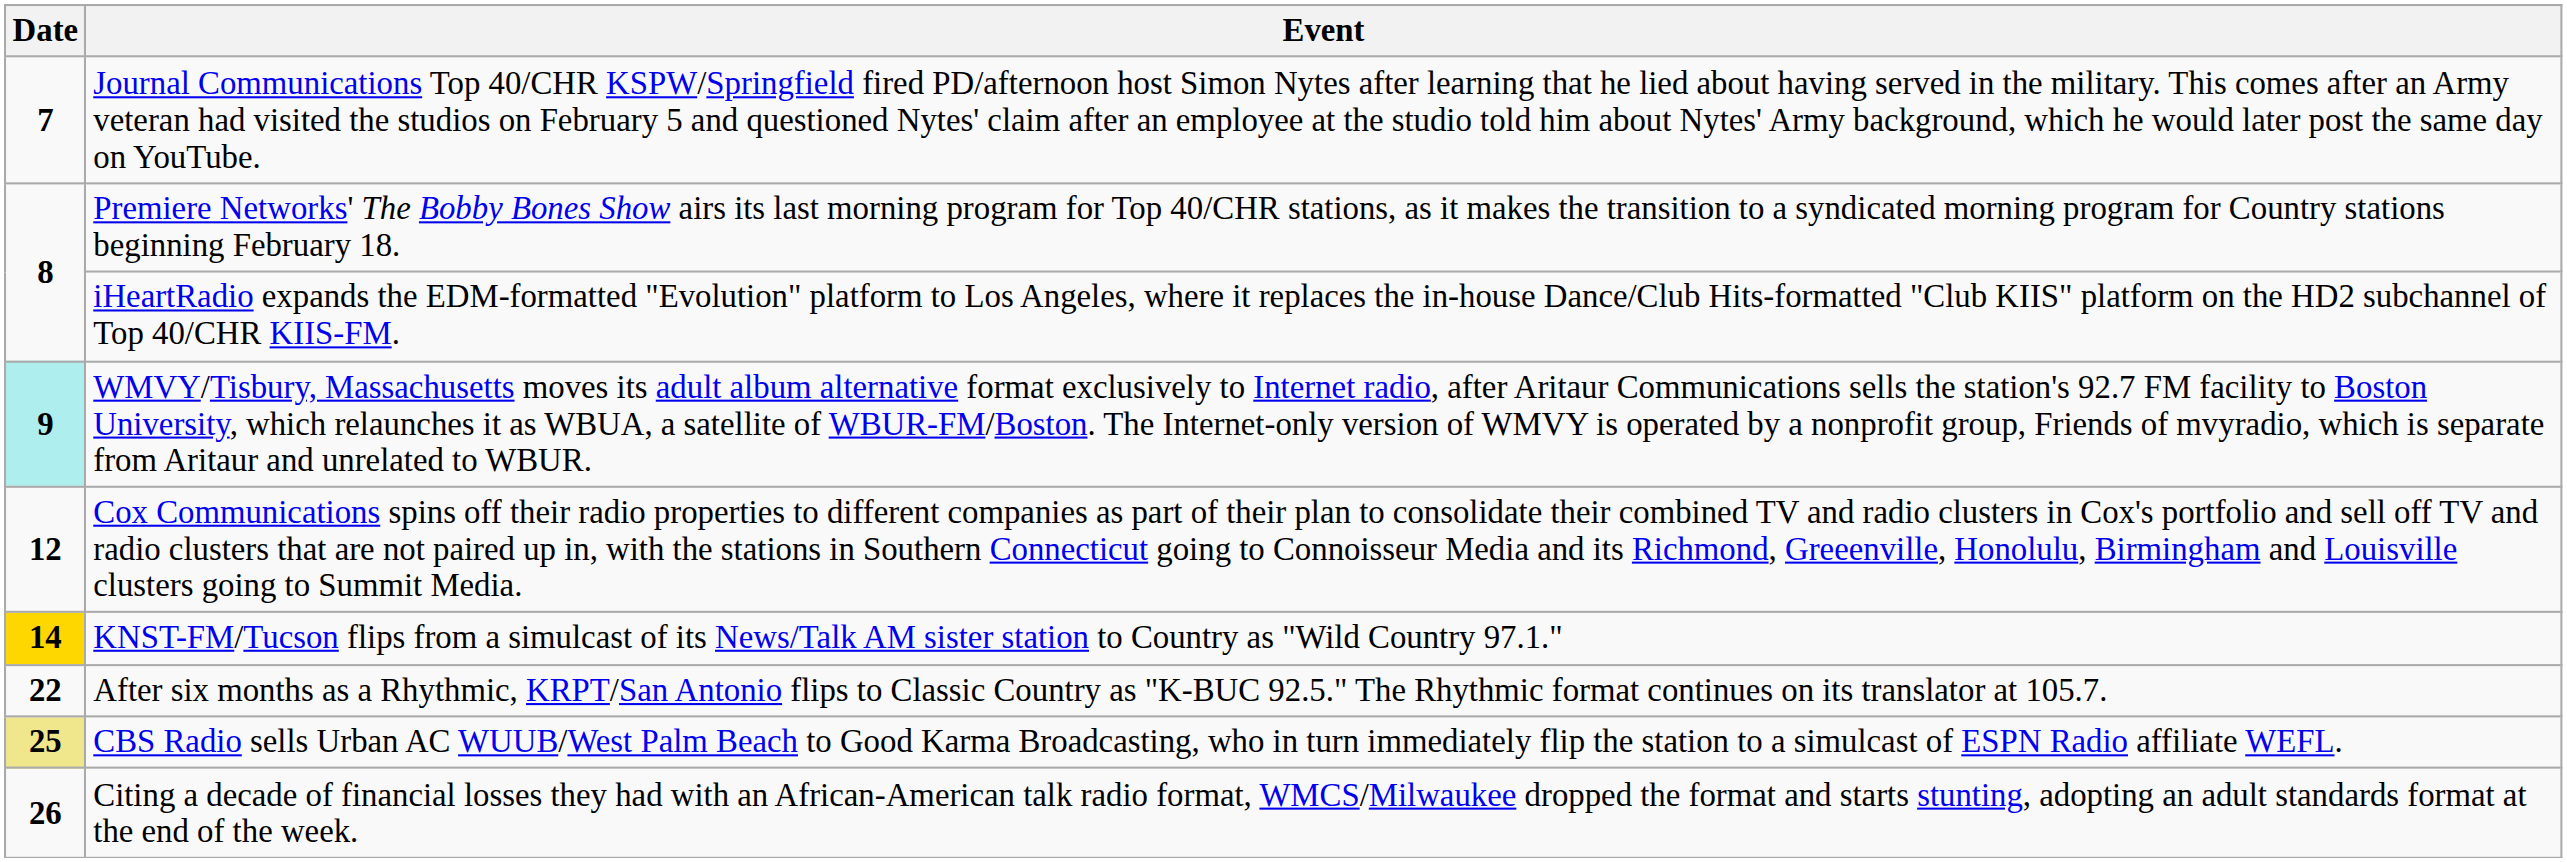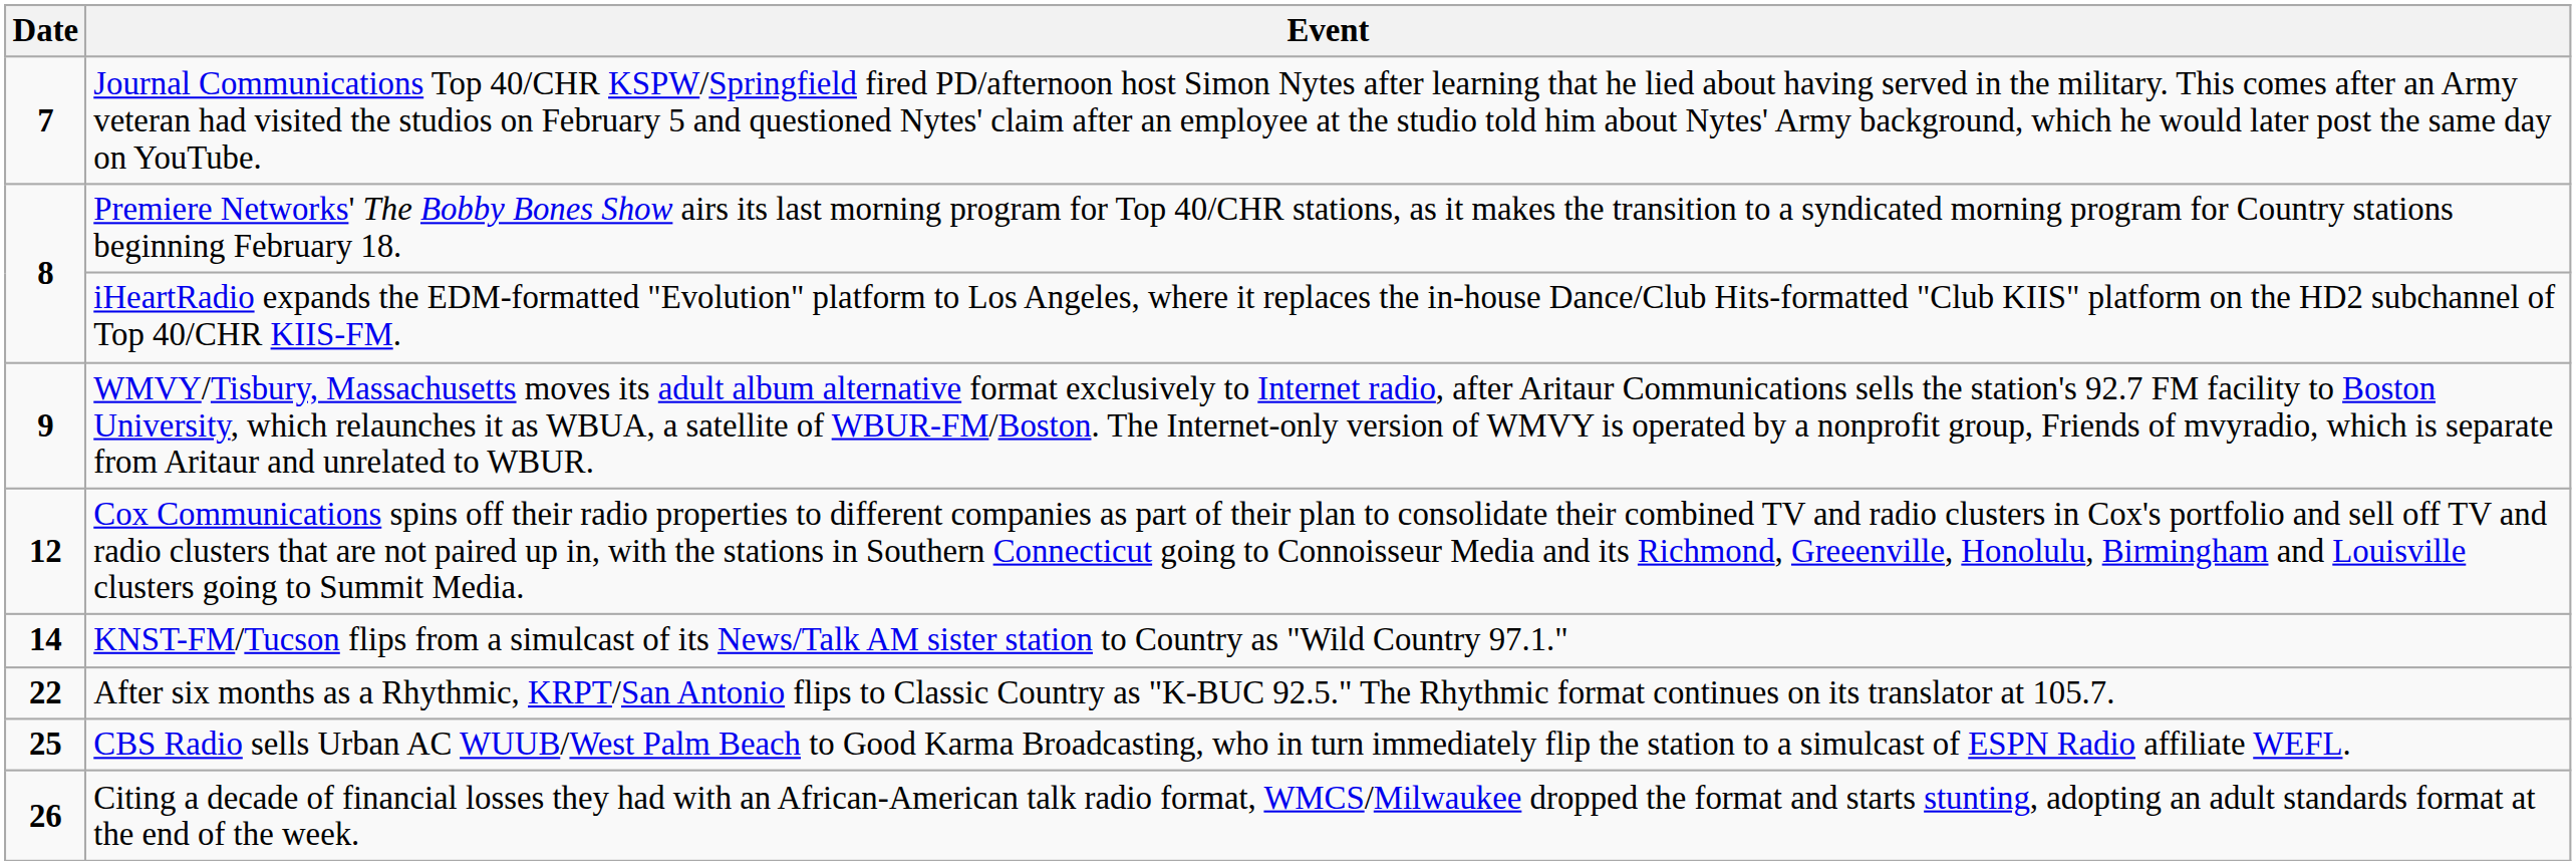row 5 | Date: paleturquoise background -> no background
row 7 | Date: gold background -> no background
row 9 | Date: khaki background -> no background
